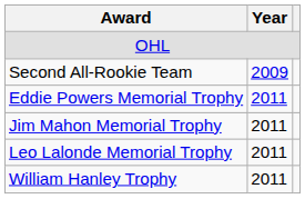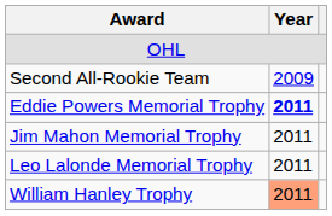Eddie Powers Memorial Trophy | Year: normal -> bold
William Hanley Trophy | Year: no background -> lightsalmon background
